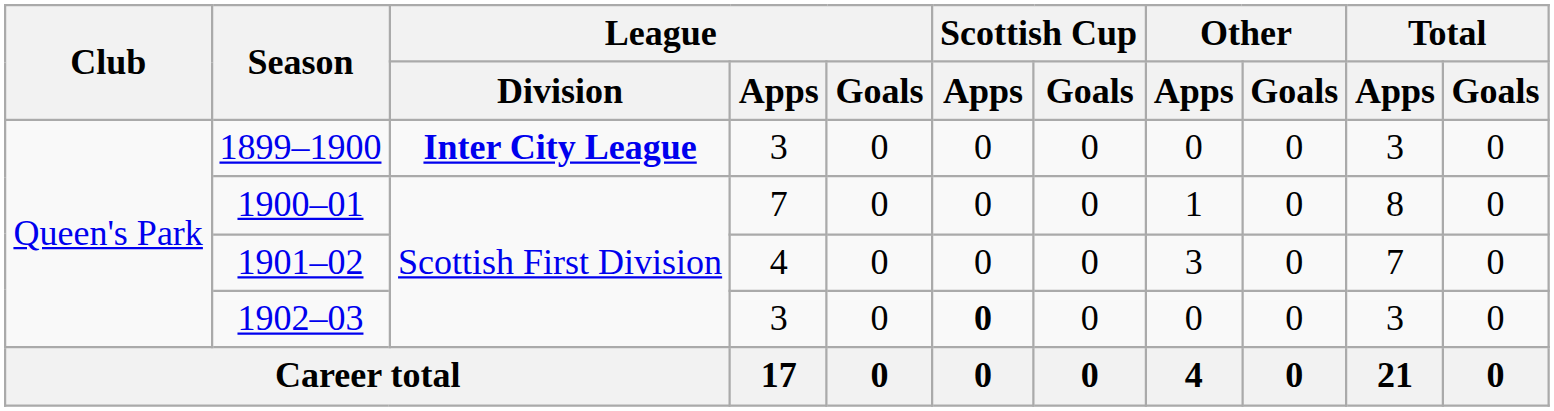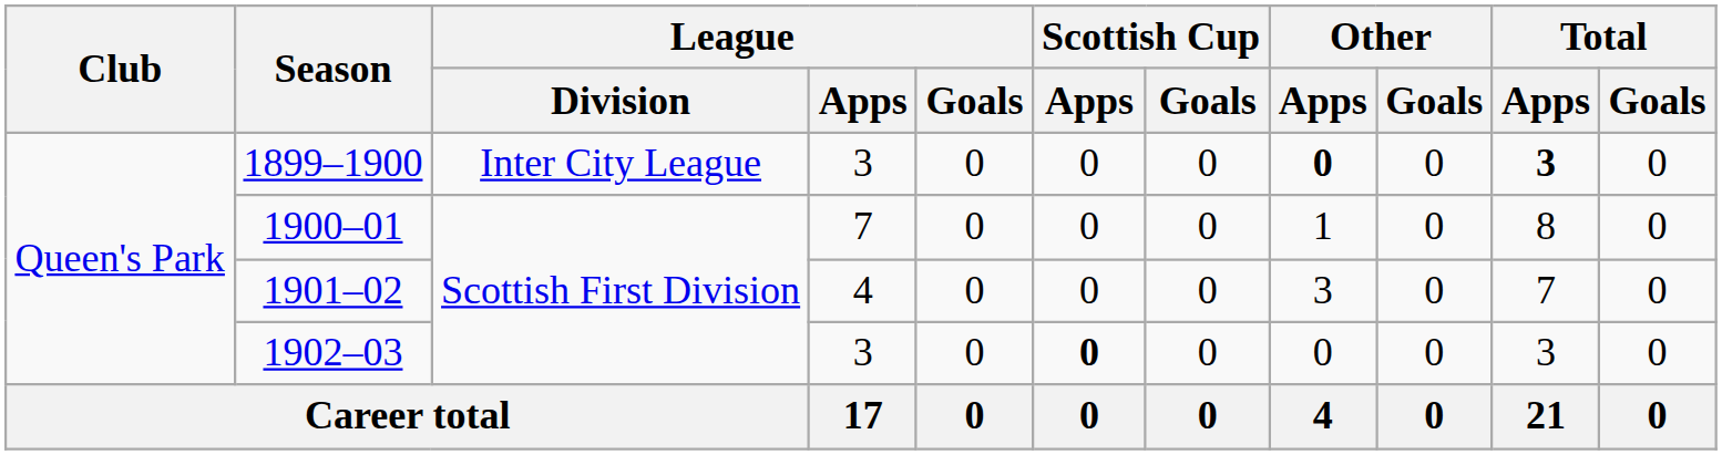1899–1900 | League / Division: bold -> normal
1899–1900 | Other / Apps: normal -> bold
1899–1900 | Total / Apps: normal -> bold
